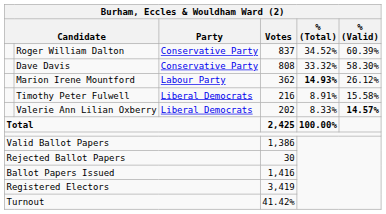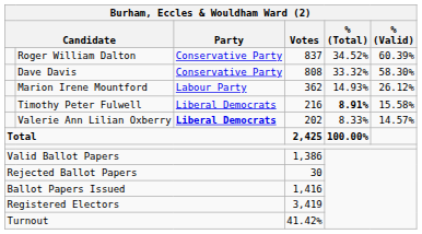Marion Irene Mountford | % (Total): bold -> normal
Timothy Peter Fulwell | % (Total): normal -> bold
Valerie Ann Lilian Oxberry | Party: normal -> bold
Valerie Ann Lilian Oxberry | % (Valid): bold -> normal
